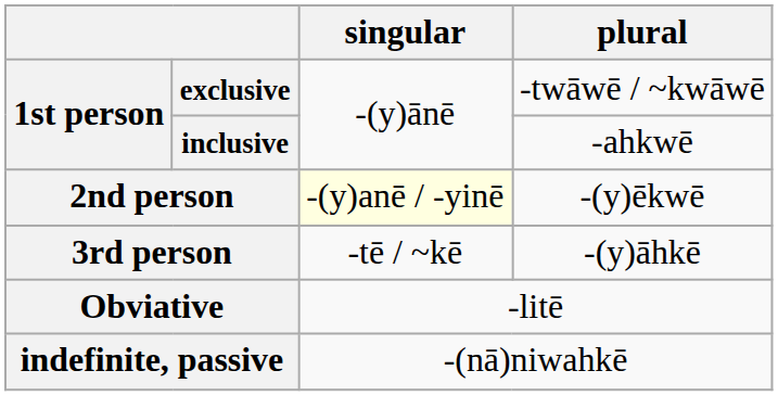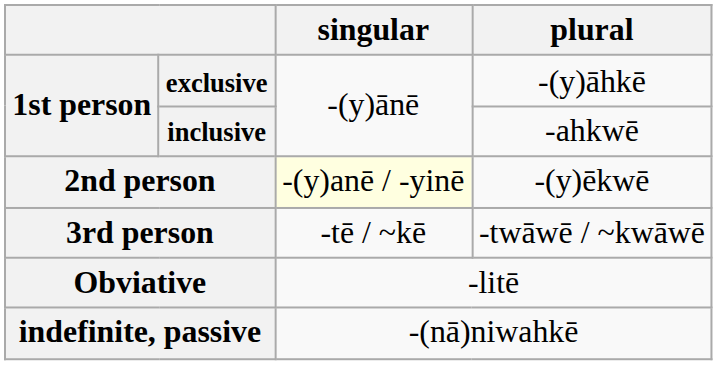exclusive | plural: -twāwē / ~kwāwē -> -(y)āhkē
3rd person | plural: -(y)āhkē -> -twāwē / ~kwāwē
